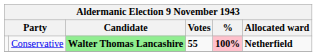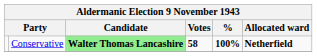Conservative | Votes: 55 -> 58
Conservative | %: pink background -> no background
